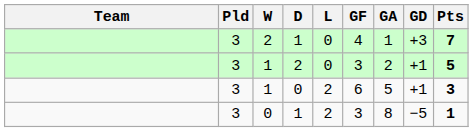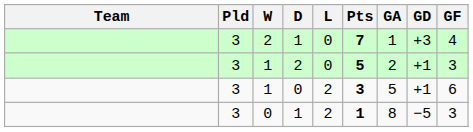columns swapped: GF <-> Pts
